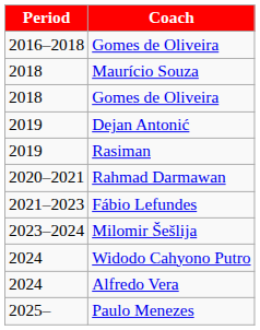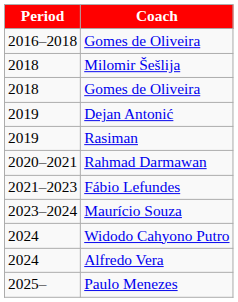row 3 | Coach: Maurício Souza -> Milomir Šešlija
row 9 | Coach: Milomir Šešlija -> Maurício Souza
